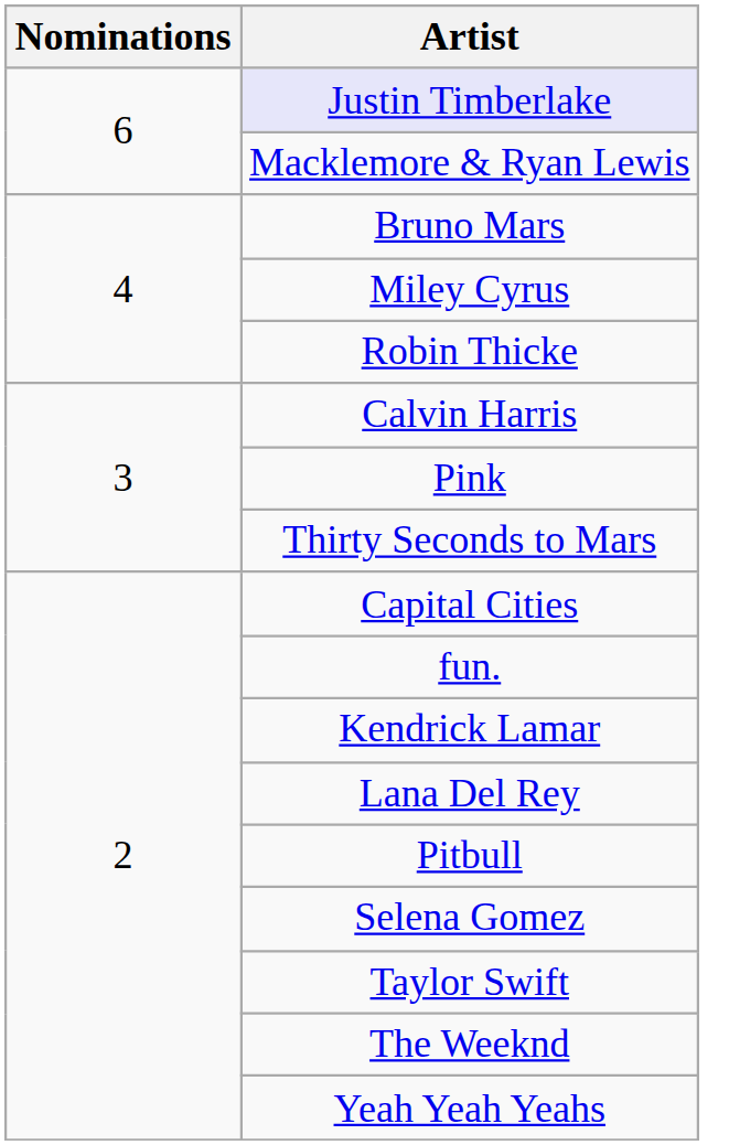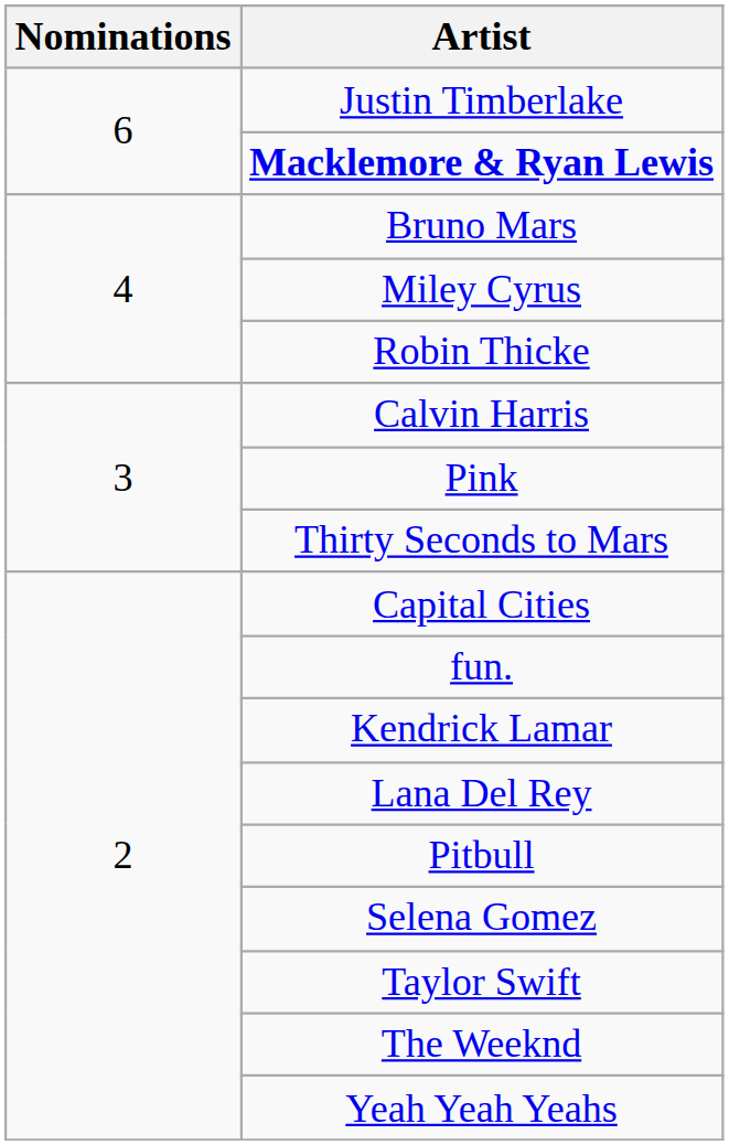Justin Timberlake | Artist: lavender background -> no background
Macklemore & Ryan Lewis | Artist: normal -> bold
